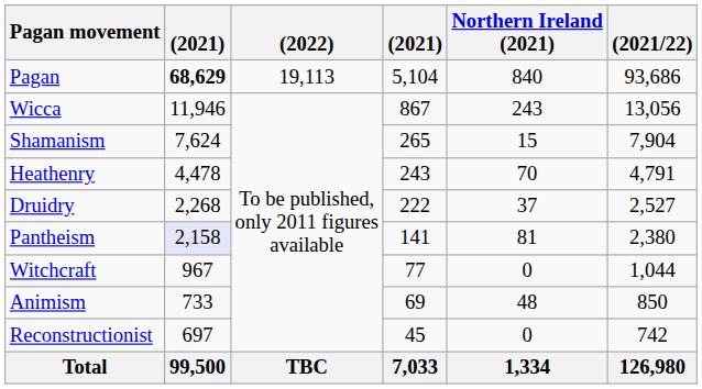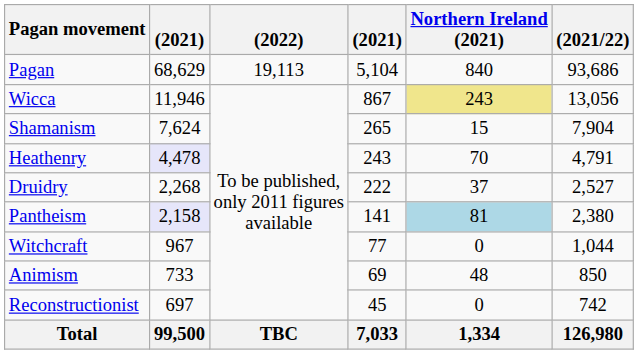Pagan | column 2: bold -> normal
Wicca | Northern Ireland (2021): no background -> khaki background
Heathenry | column 2: no background -> lavender background
Pantheism | Northern Ireland (2021): no background -> lightblue background
